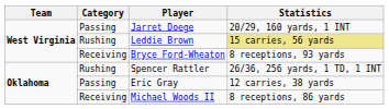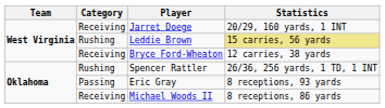Jarret Doege | Category: Passing -> Receiving
Bryce Ford-Wheaton | Statistics: 8 receptions, 93 yards -> 12 carries, 38 yards
Eric Gray | Statistics: 12 carries, 38 yards -> 8 receptions, 93 yards
